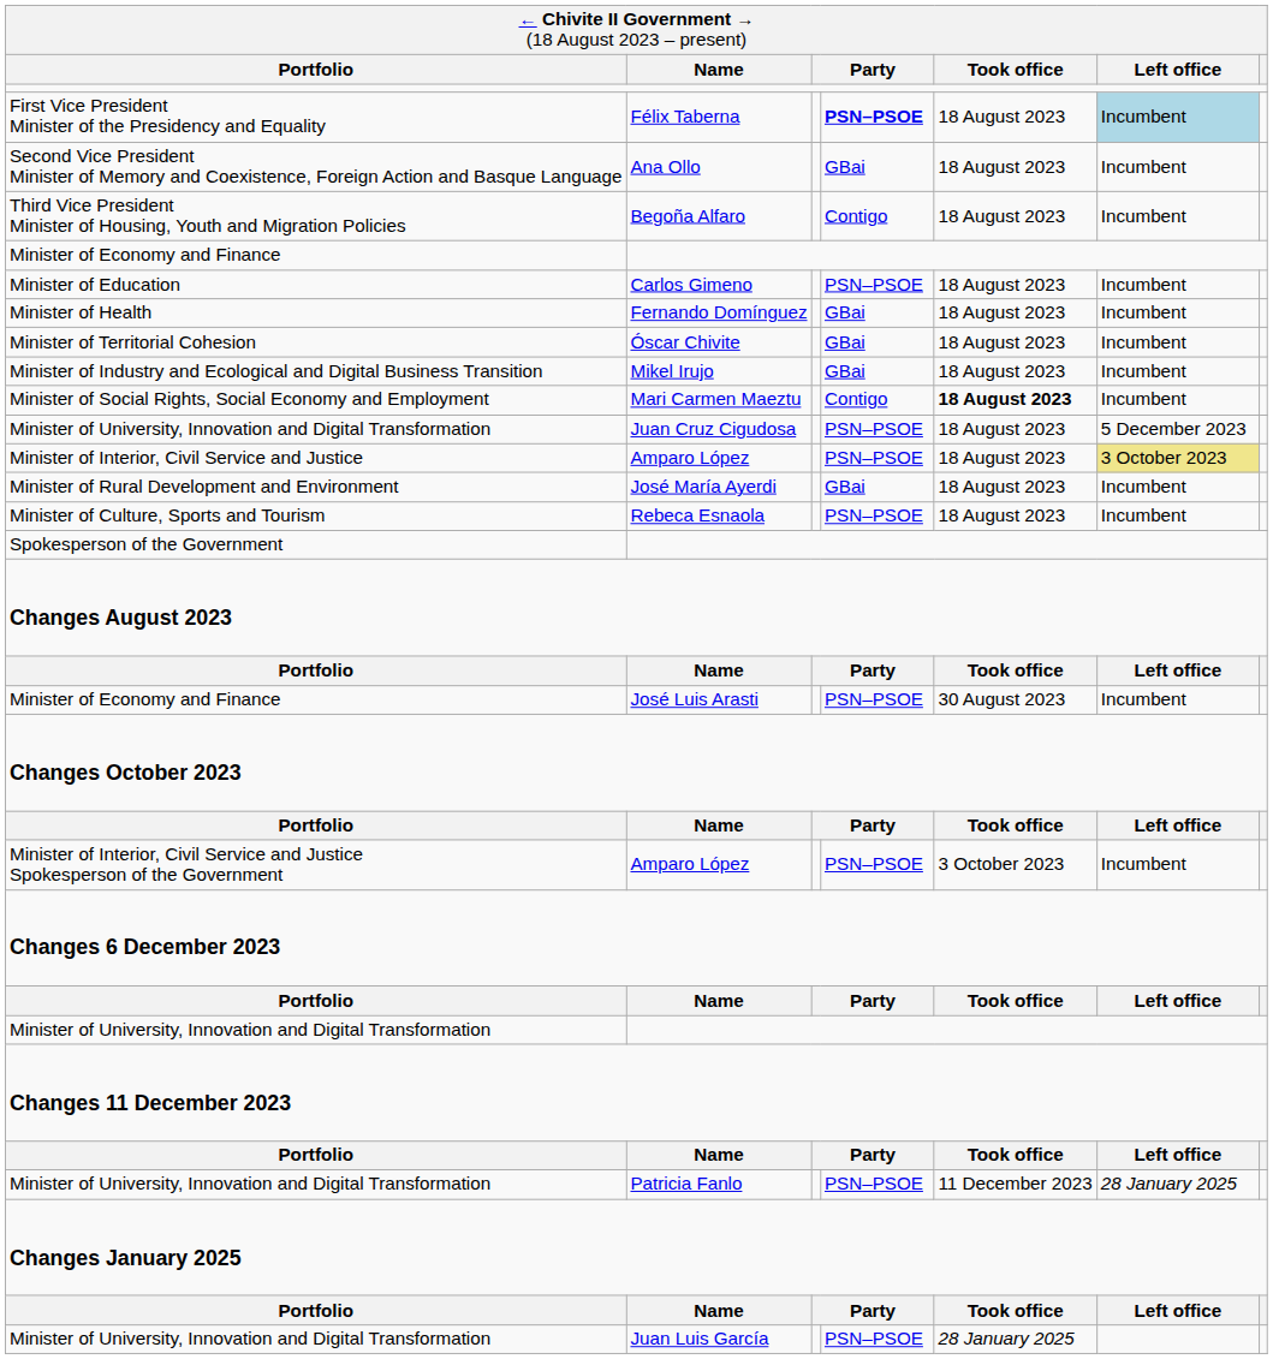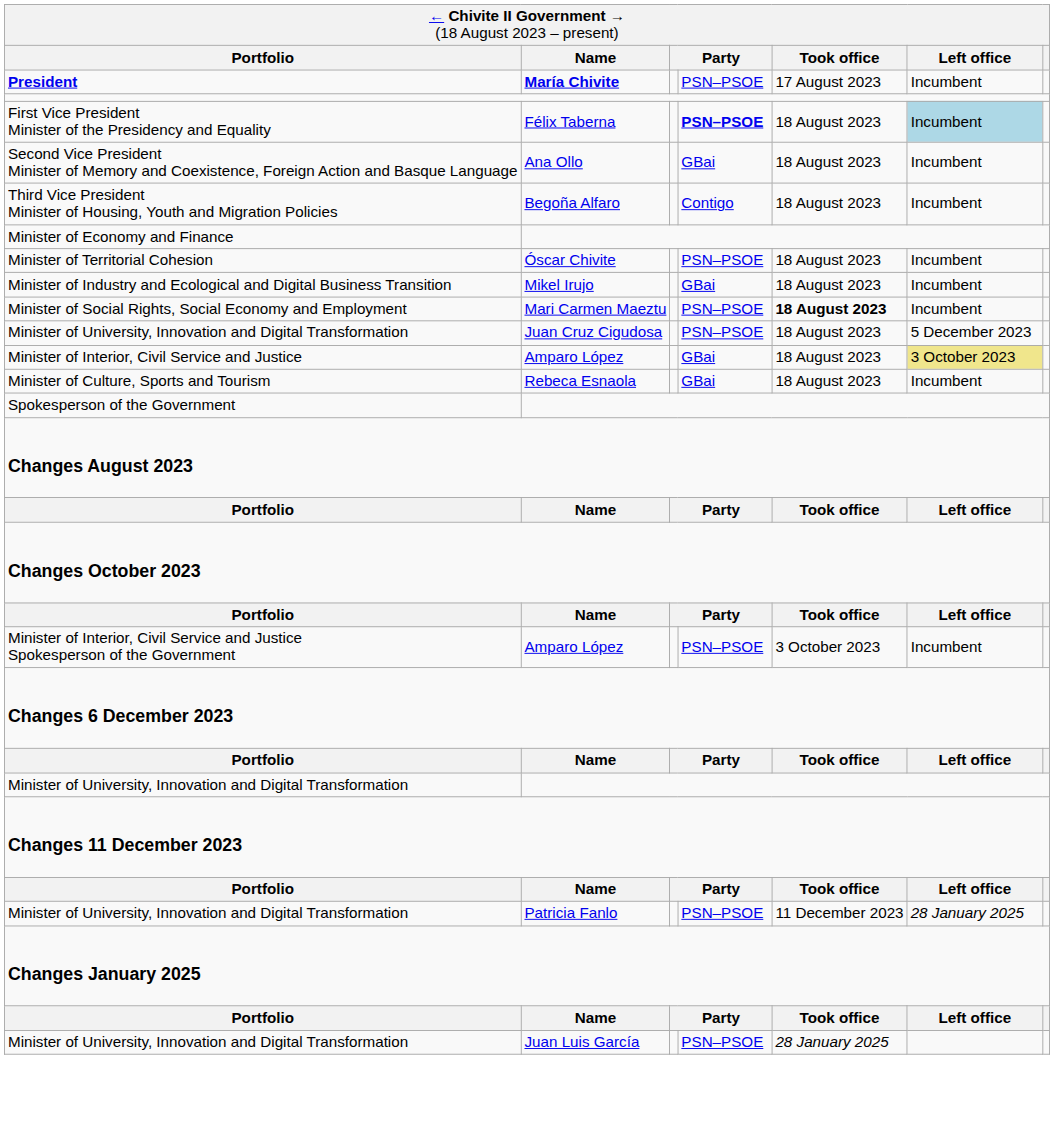+ row: President | María Chivite | PSN–PSOE | 17 August 2023 | Incumbent
- row: Minister of Education | Carlos Gimeno | PSN–PSOE | 18 August 2023 | Incumbent
- row: Minister of Health | Fernando Domínguez | GBai | 18 August 2023 | Incumbent
Minister of Territorial Cohesion | column 4: GBai -> PSN–PSOE
Minister of Social Rights, Social Economy and Employment | column 4: Contigo -> PSN–PSOE
Minister of Interior, Civil Service and Justice | column 4: PSN–PSOE -> GBai
- row: Minister of Rural Development and Environment | José María Ayerdi | GBai | 18 August 2023 | Incumbent
Minister of Culture, Sports and Tourism | column 4: PSN–PSOE -> GBai
- row: Minister of Economy and Finance | José Luis Arasti | PSN–PSOE | 30 August 2023 | Incumbent
